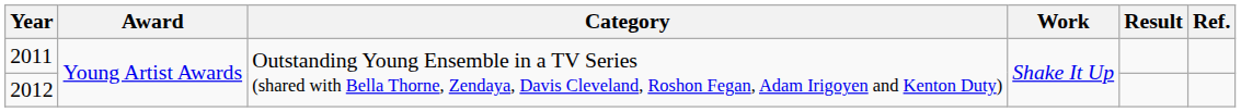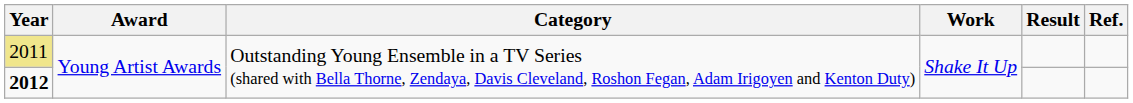2011 | Year: no background -> khaki background
2012 | Year: normal -> bold
